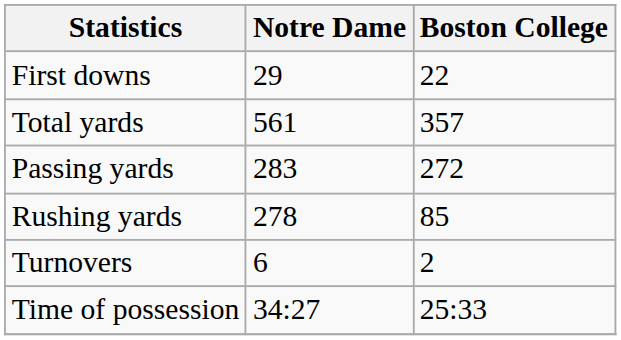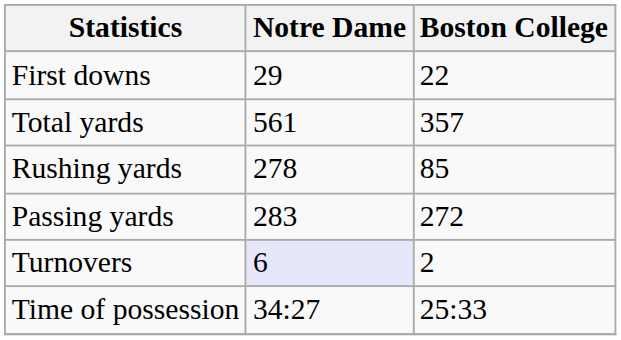rows swapped: Rushing yards <-> Passing yards
Turnovers | Notre Dame: no background -> lavender background
